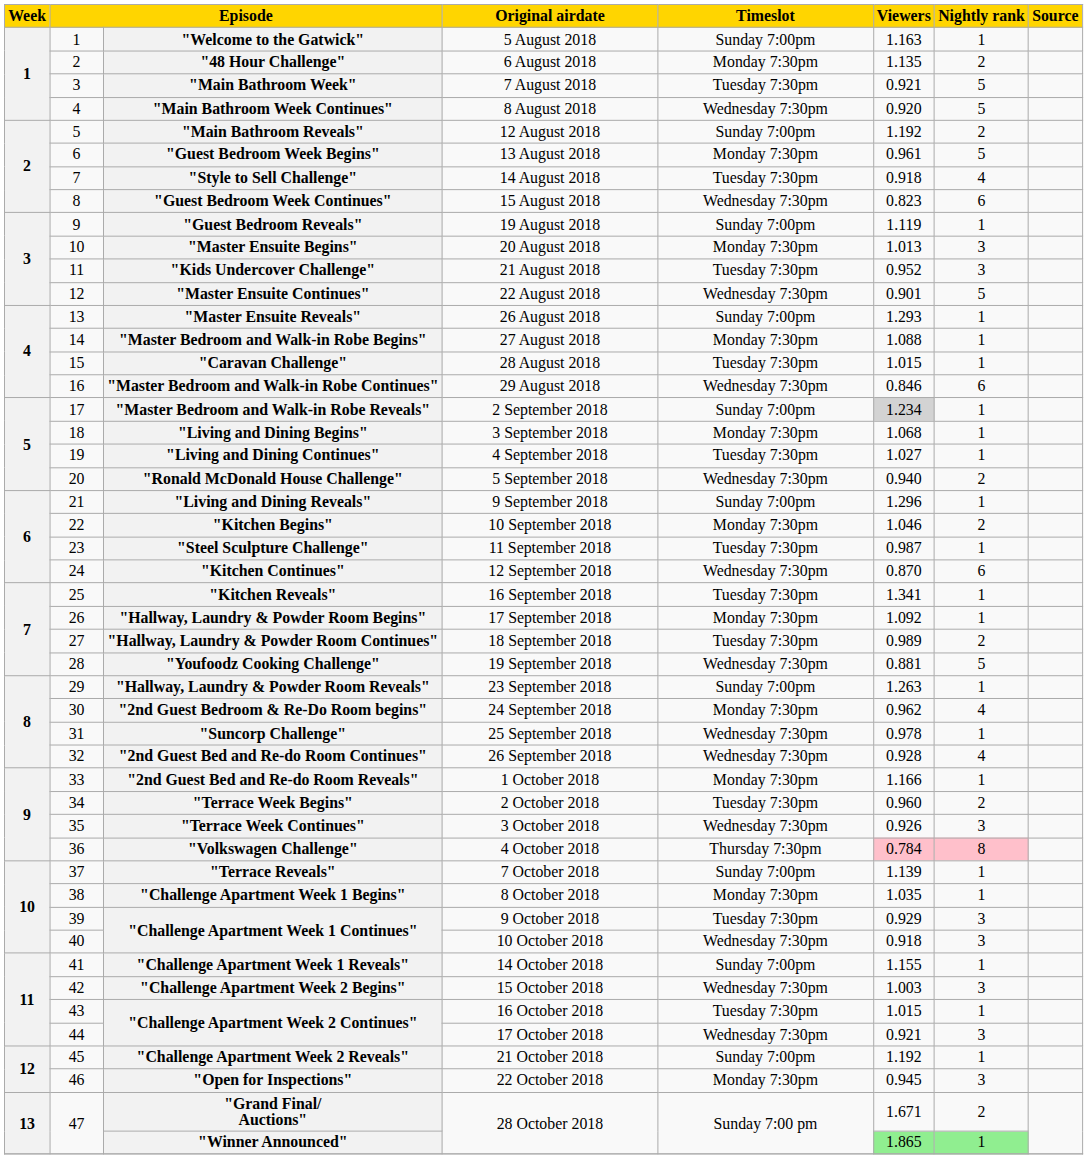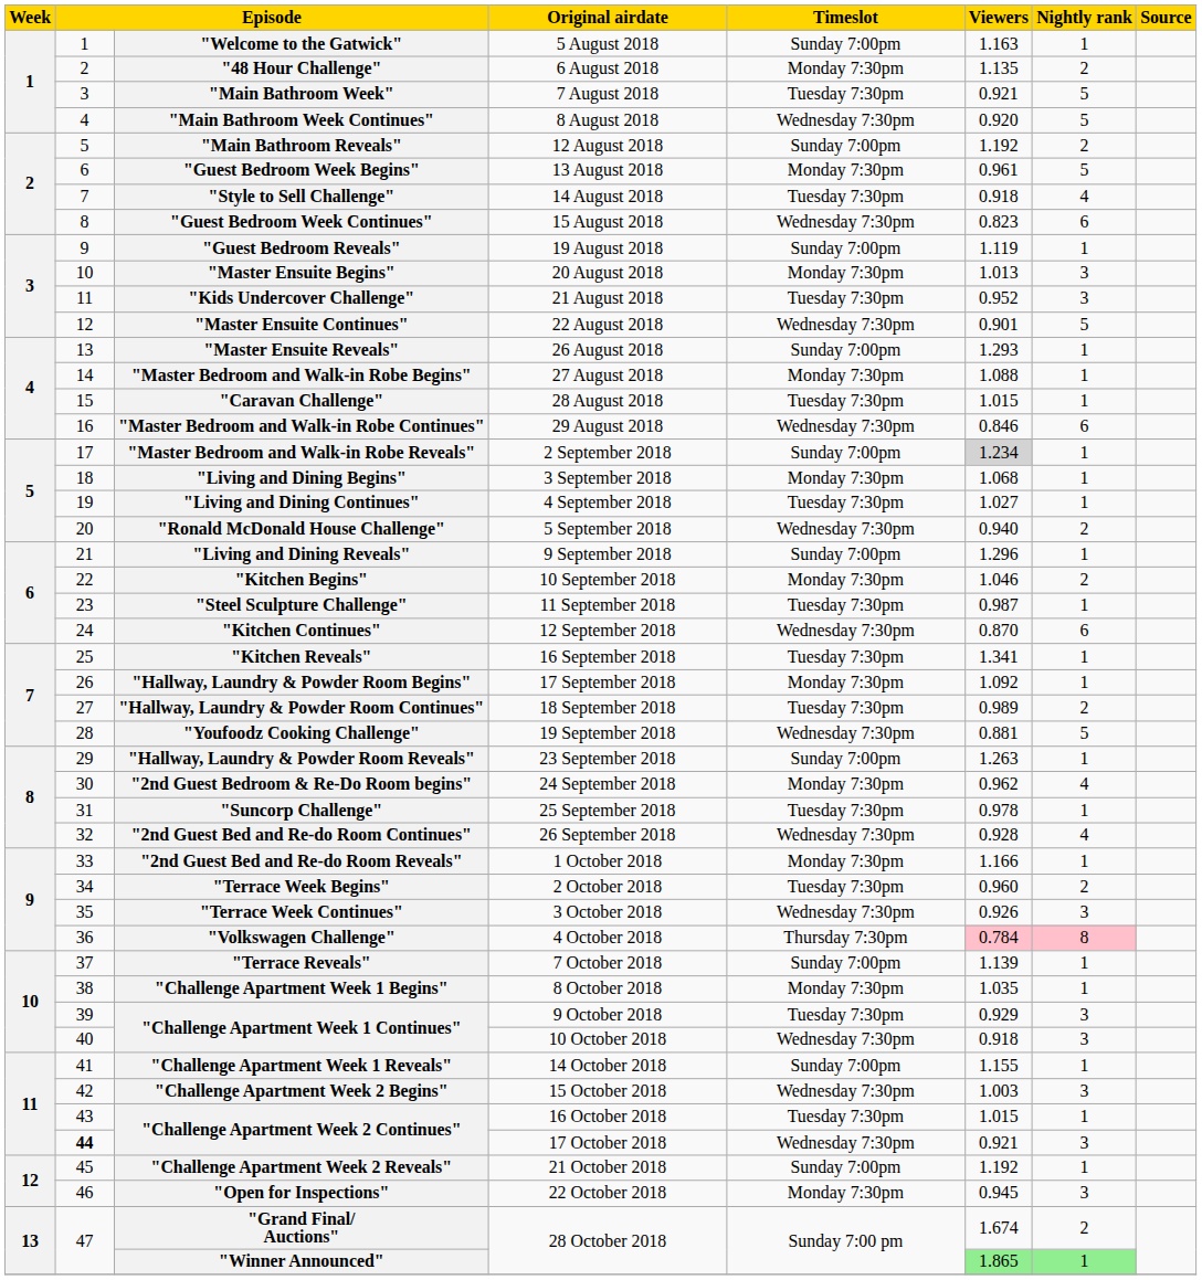"Suncorp Challenge" | Timeslot: Wednesday 7:30pm -> Tuesday 7:30pm
"Challenge Apartment Week 2 Continues" / 17 October 2018 | column 2: normal -> bold
"Grand Final/ Auctions" | Viewers: 1.671 -> 1.674
